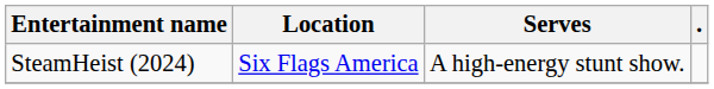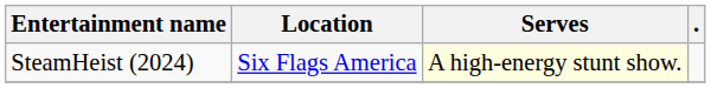SteamHeist (2024) | Serves: no background -> lightyellow background
